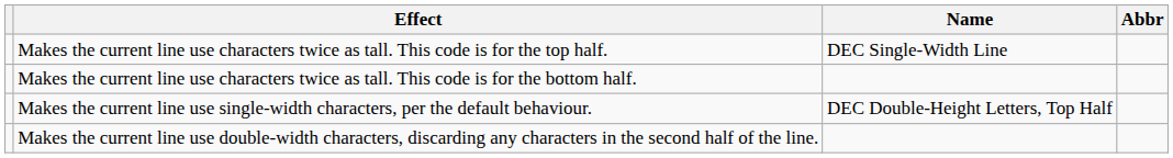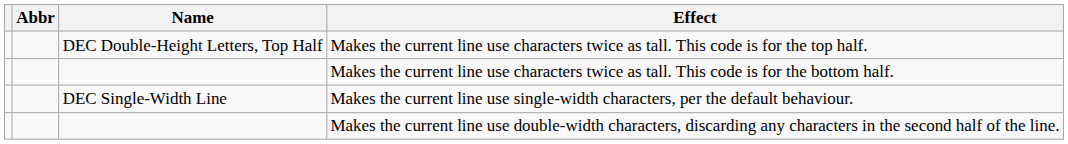columns swapped: Abbr <-> Effect
row 2 | Name: DEC Single-Width Line -> DEC Double-Height Letters, Top Half
row 4 | Name: DEC Double-Height Letters, Top Half -> DEC Single-Width Line
